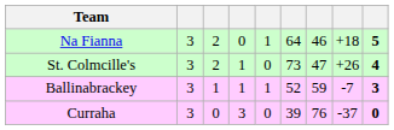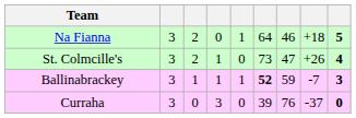Ballinabrackey | column 6: normal -> bold
